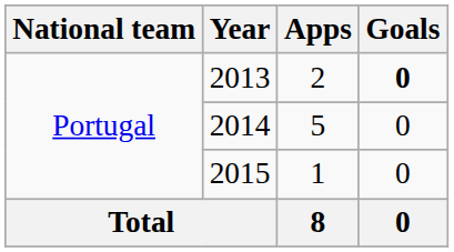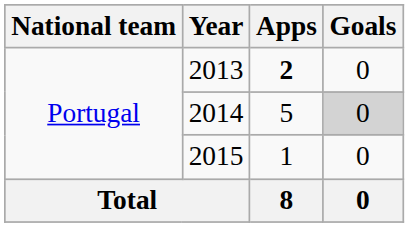2013 | Apps: normal -> bold
2013 | Goals: bold -> normal
2014 | Goals: no background -> lightgrey background
